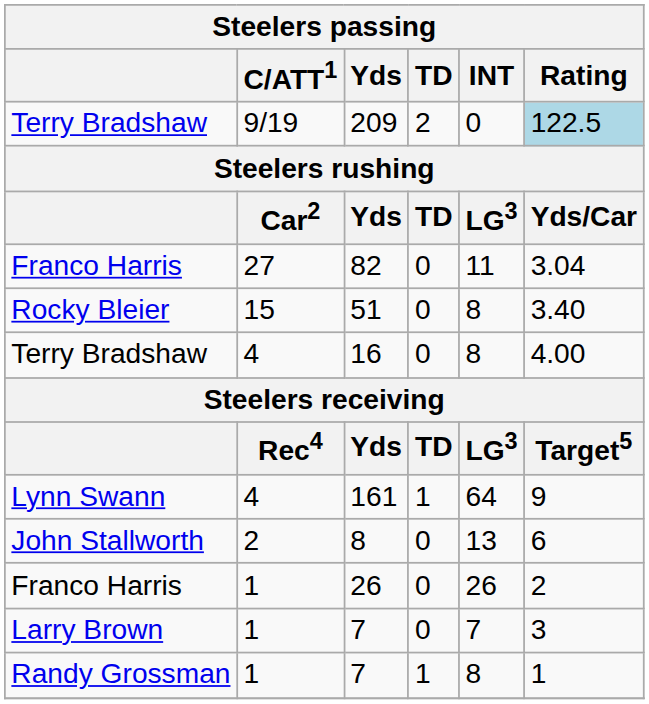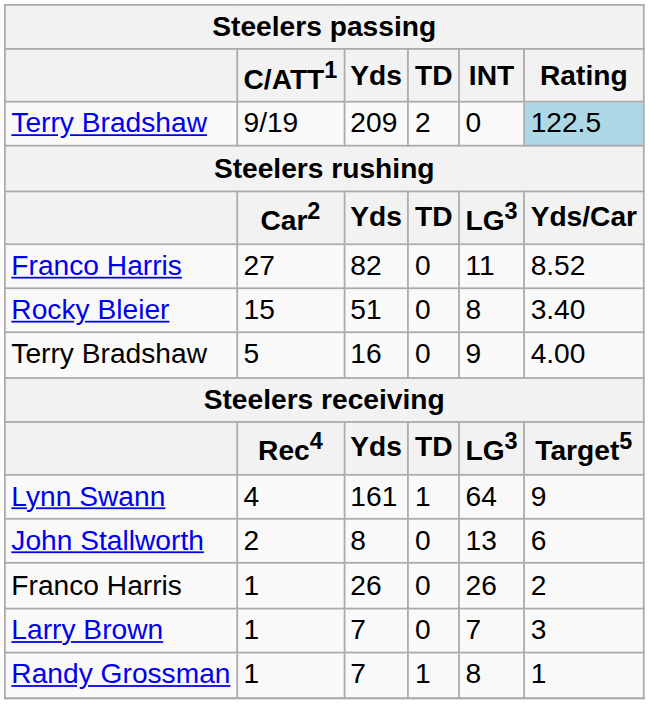82 | Rating: 3.04 -> 8.52
16 | C/ATT1: 4 -> 5
16 | INT: 8 -> 9
